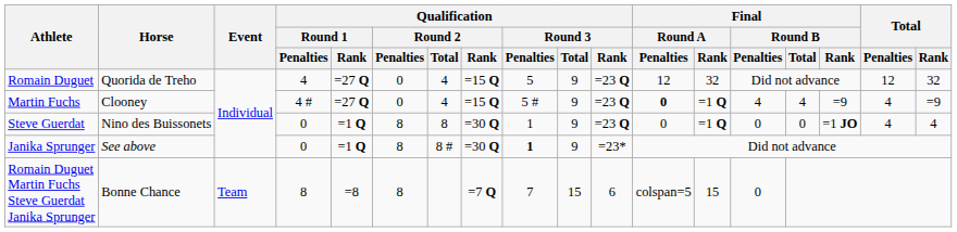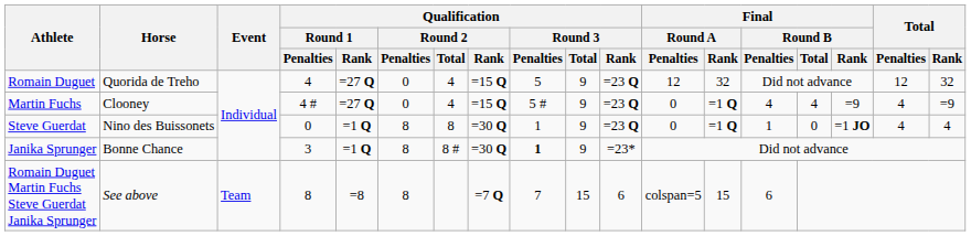Martin Fuchs | Final / Round A / Penalties: bold -> normal
Steve Guerdat | Final / Round B / Penalties: 0 -> 1
Janika Sprunger | Horse: See above -> Bonne Chance
Janika Sprunger | Qualification / Round 1 / Penalties: 0 -> 3
Romain Duguet Martin Fuchs Steve Guerdat Janika Sprunger | Horse: Bonne Chance -> See above
Romain Duguet Martin Fuchs Steve Guerdat Janika Sprunger | Final / Round B / Penalties: 0 -> 6
